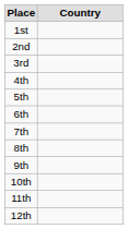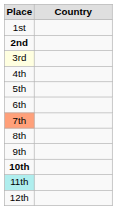2nd | Place: normal -> bold
3rd | Place: no background -> lightyellow background
7th | Place: no background -> lightsalmon background
10th | Place: normal -> bold
11th | Place: no background -> paleturquoise background
